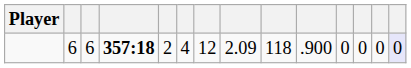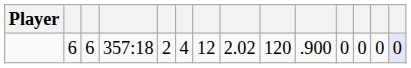row 2 | column 4: bold -> normal
row 2 | column 8: 2.09 -> 2.02
row 2 | column 9: 118 -> 120
